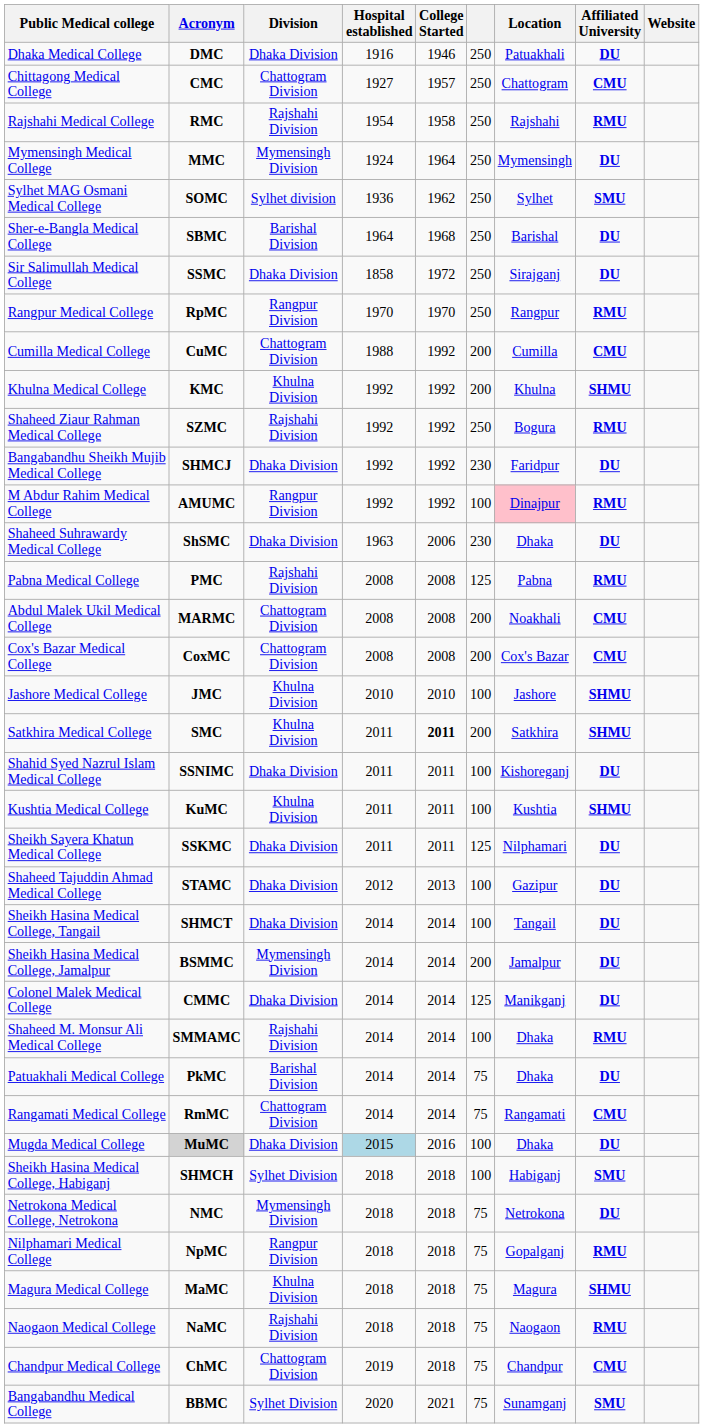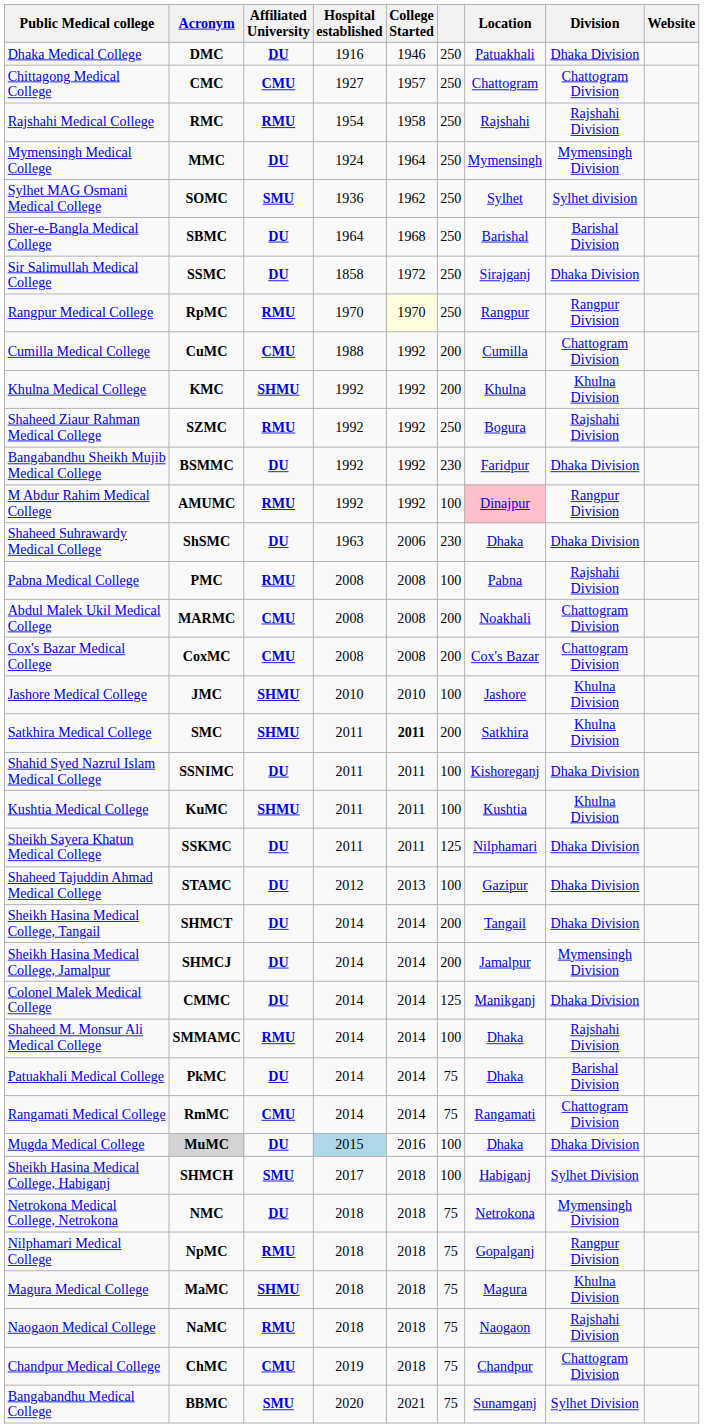columns swapped: Affiliated University <-> Division
Rangpur Medical College | College Started: no background -> lightyellow background
Bangabandhu Sheikh Mujib Medical College | Acronym: SHMCJ -> BSMMC
Pabna Medical College | column 6: 125 -> 100
Sheikh Hasina Medical College, Tangail | column 6: 100 -> 200
Sheikh Hasina Medical College, Jamalpur | Acronym: BSMMC -> SHMCJ
Sheikh Hasina Medical College, Habiganj | Hospital established: 2018 -> 2017
